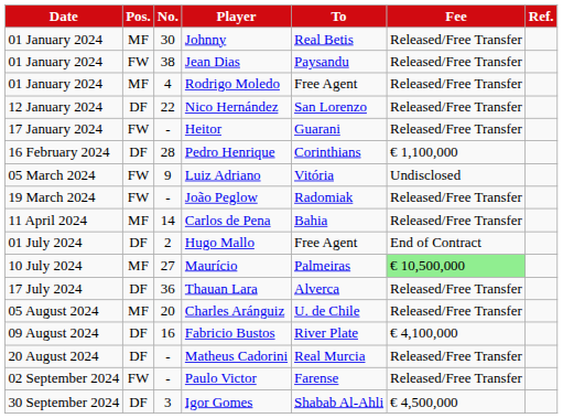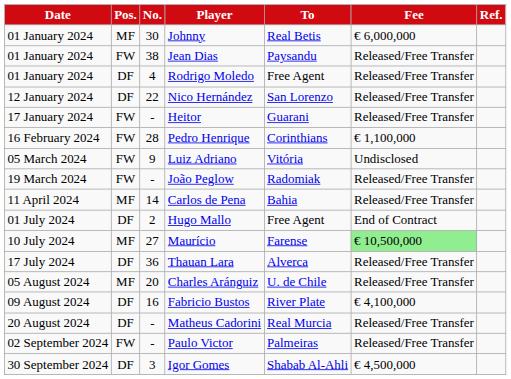Johnny | Fee: Released/Free Transfer -> € 6,000,000
Rodrigo Moledo | Pos.: MF -> DF
Pedro Henrique | Pos.: DF -> FW
Maurício | To: Palmeiras -> Farense
Paulo Victor | To: Farense -> Palmeiras
